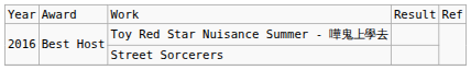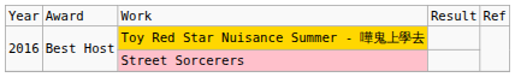Toy Red Star Nuisance Summer - 嘩鬼上學去 | column 3: no background -> gold background
Street Sorcerers | column 3: no background -> pink background
